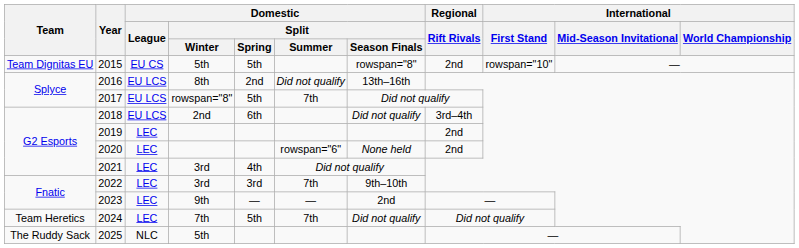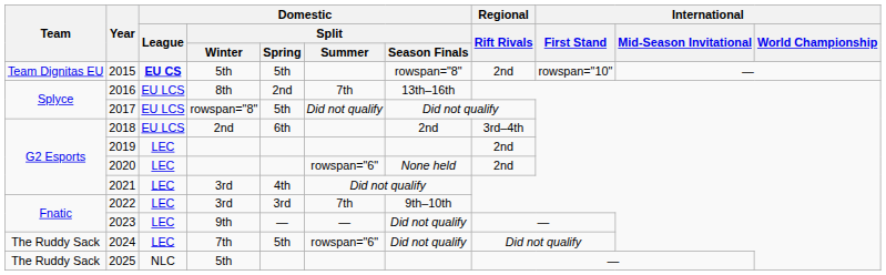2015 | Domestic / League: normal -> bold
2016 | Domestic / Split / Summer: Did not qualify -> 7th
2017 | Domestic / Split / Summer: 7th -> Did not qualify
2018 | Domestic / Split / Season Finals: Did not qualify -> 2nd
2023 | Domestic / Split / Season Finals: 2nd -> Did not qualify
2024 | Team: Team Heretics -> The Ruddy Sack
2024 | Domestic / Split / Summer: 7th -> rowspan="6"
